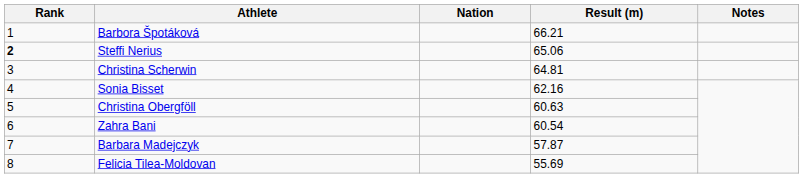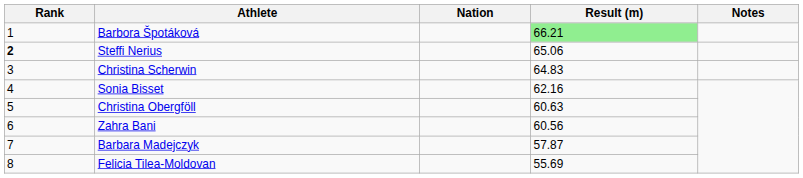Barbora Špotáková | Result (m): no background -> lightgreen background
Christina Scherwin | Result (m): 64.81 -> 64.83
Zahra Bani | Result (m): 60.54 -> 60.56
